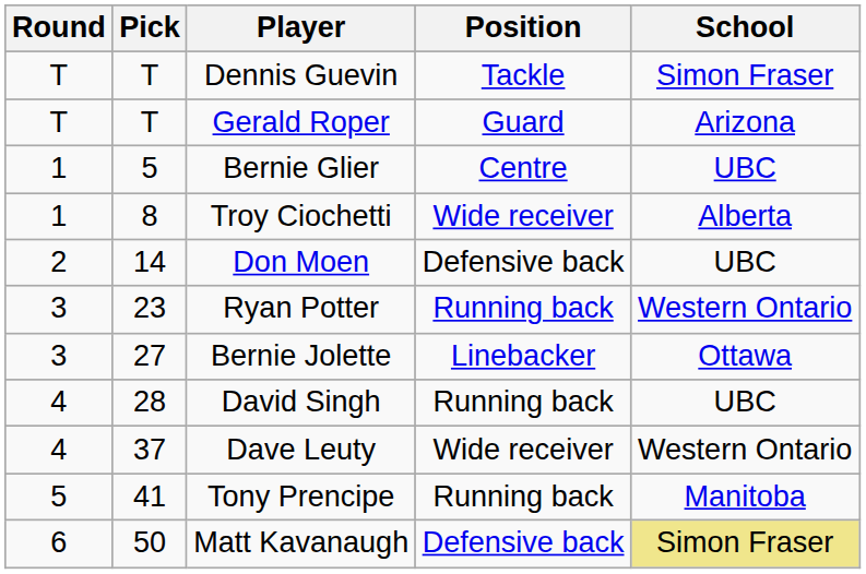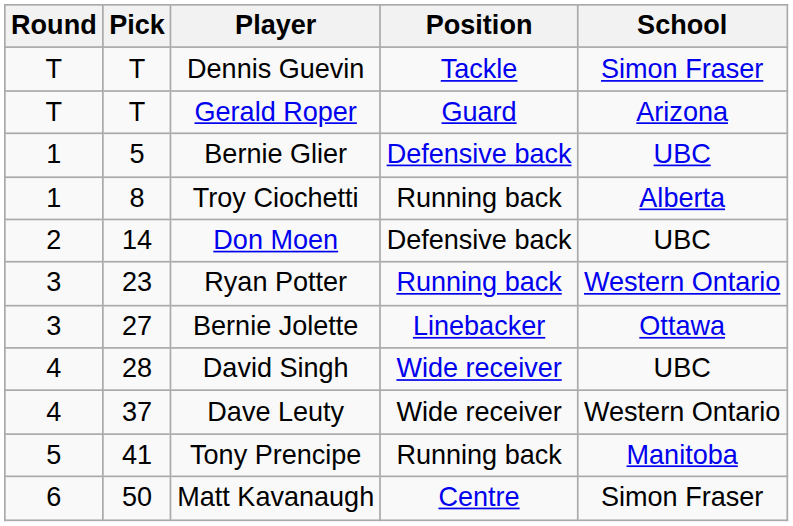Bernie Glier | Position: Centre -> Defensive back
Troy Ciochetti | Position: Wide receiver -> Running back
David Singh | Position: Running back -> Wide receiver
Matt Kavanaugh | Position: Defensive back -> Centre
Matt Kavanaugh | School: khaki background -> no background
